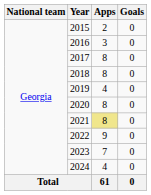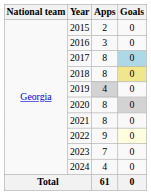2017 | Goals: no background -> lightblue background
2018 | Goals: no background -> khaki background
2019 | Apps: no background -> lightgrey background
2020 | Goals: no background -> lightgrey background
2021 | Apps: khaki background -> no background
2022 | Goals: no background -> lightyellow background
